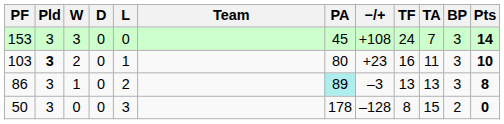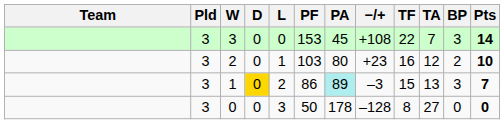columns swapped: Team <-> PF
row 2 | TF: 24 -> 22
row 3 | Pld: bold -> normal
row 3 | TA: 11 -> 12
row 3 | BP: 3 -> 2
row 4 | D: no background -> gold background
row 4 | TF: 13 -> 15
row 4 | Pts: 8 -> 7
row 5 | TA: 15 -> 27
row 5 | BP: 2 -> 0
